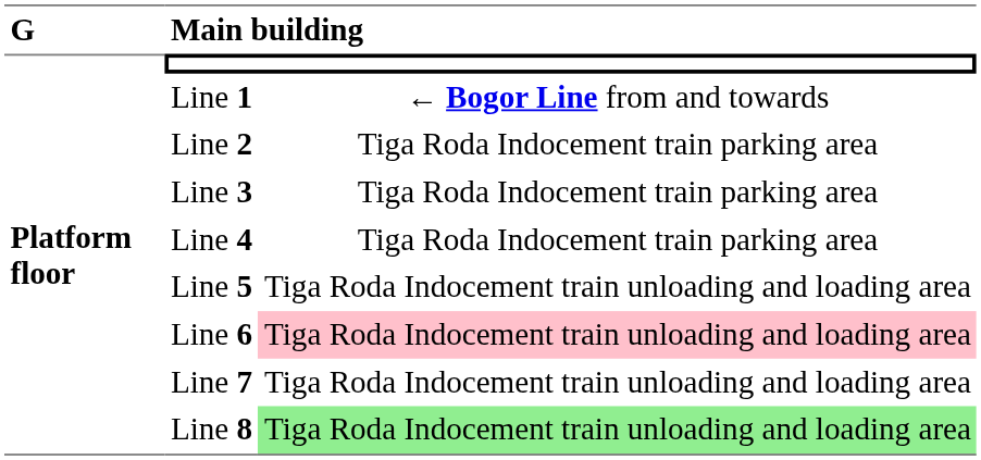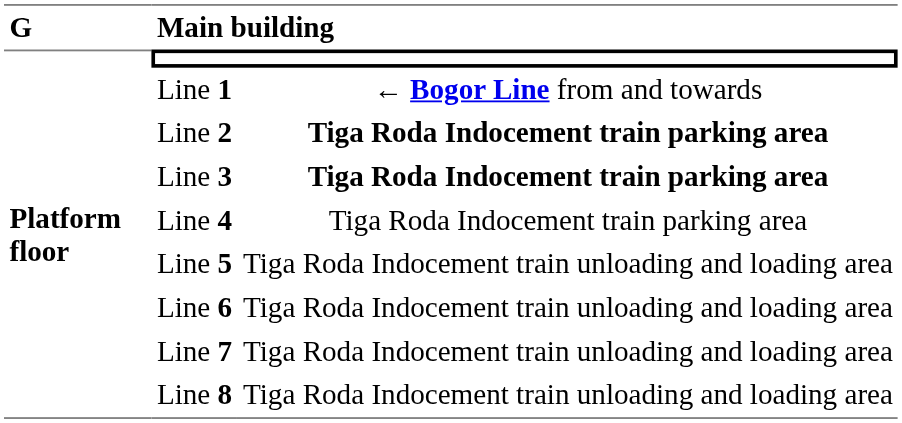Line 2 | column 3: normal -> bold
Line 3 | column 3: normal -> bold
Line 6 | column 3: pink background -> no background
Line 8 | column 3: lightgreen background -> no background
